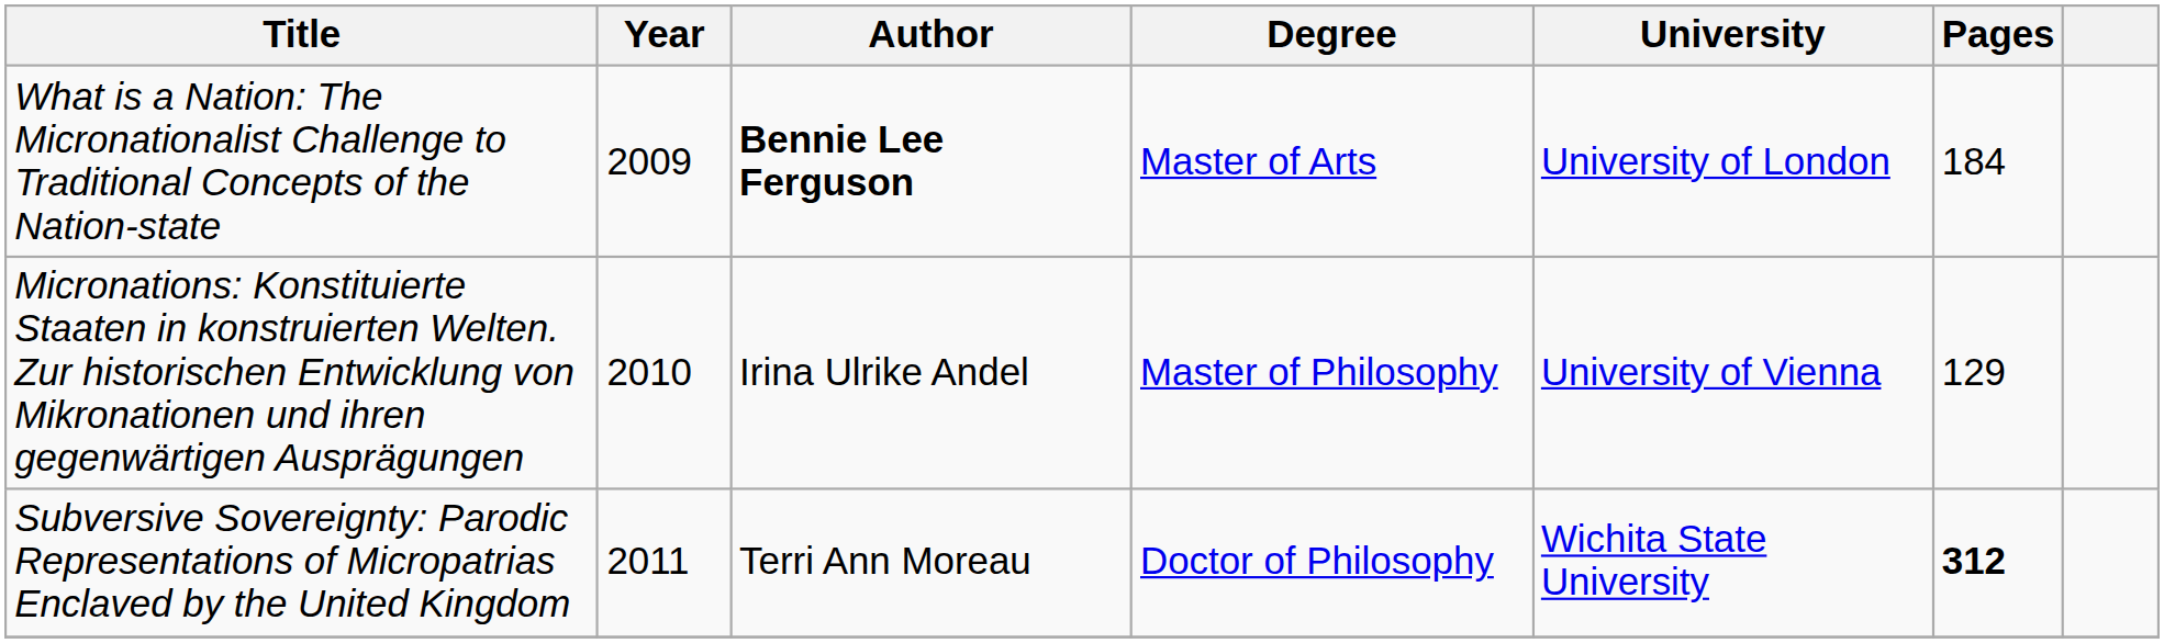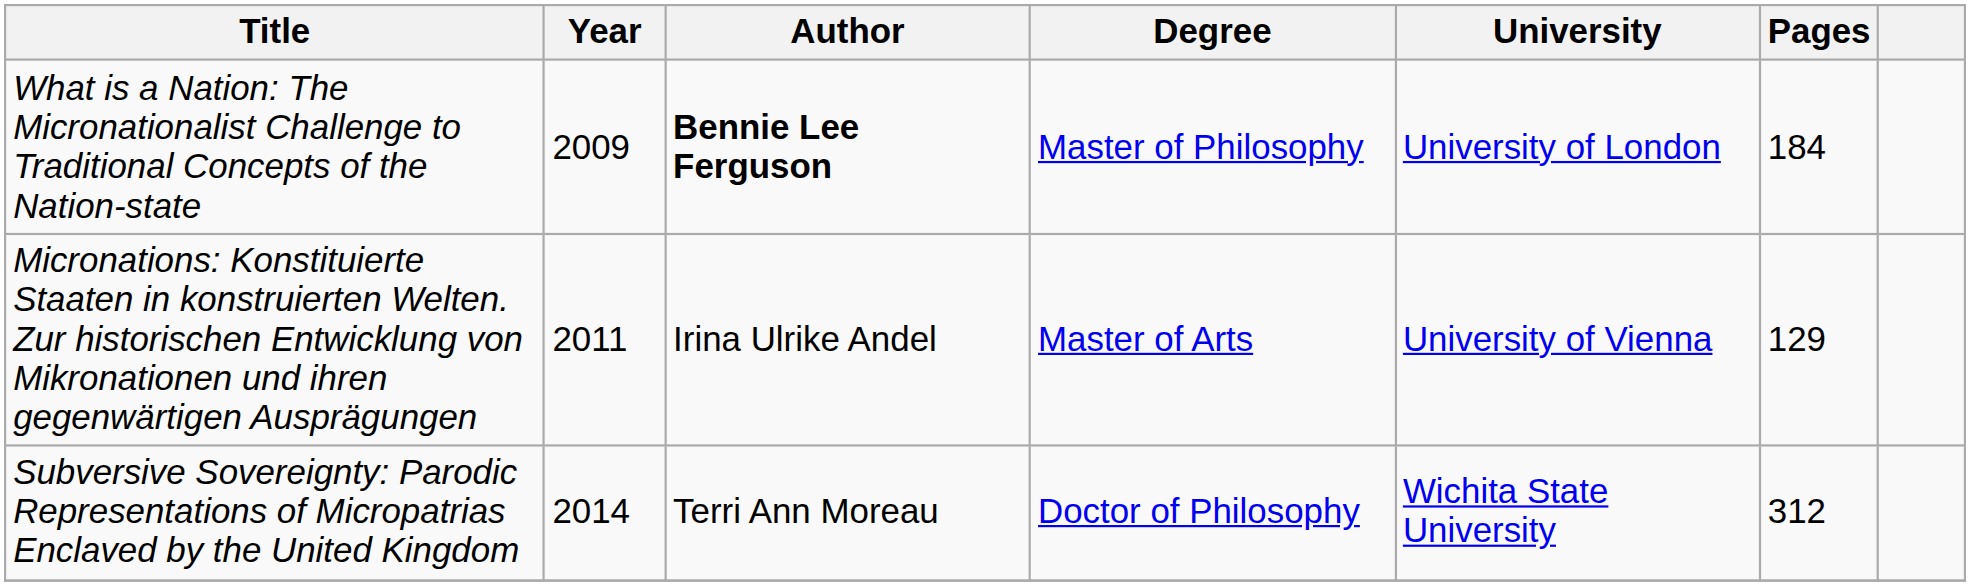row 2 | Degree: Master of Arts -> Master of Philosophy
row 3 | Year: 2010 -> 2011
row 3 | Degree: Master of Philosophy -> Master of Arts
row 4 | Year: 2011 -> 2014
row 4 | Pages: bold -> normal
